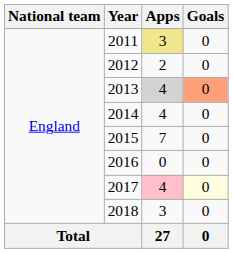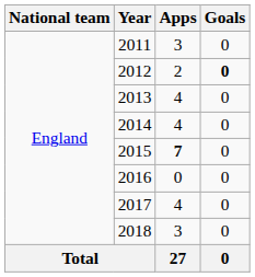2011 | Apps: khaki background -> no background
2012 | Goals: normal -> bold
2013 | Apps: lightgrey background -> no background
2013 | Goals: lightsalmon background -> no background
2015 | Apps: normal -> bold
2017 | Apps: pink background -> no background
2017 | Goals: lightyellow background -> no background
